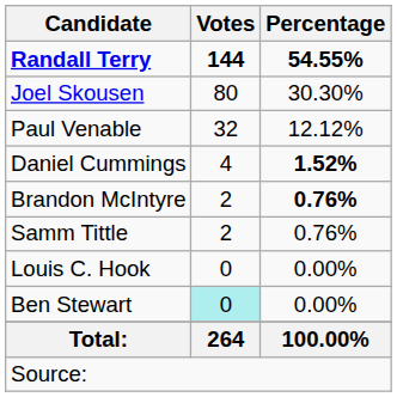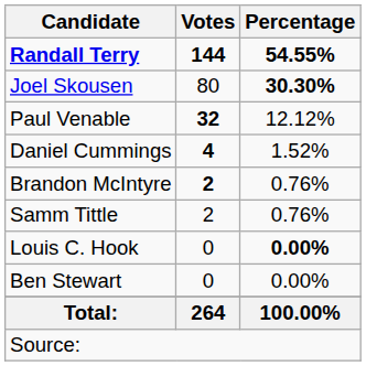Joel Skousen | Percentage: normal -> bold
Paul Venable | Votes: normal -> bold
Daniel Cummings | Votes: normal -> bold
Daniel Cummings | Percentage: bold -> normal
Brandon McIntyre | Votes: normal -> bold
Brandon McIntyre | Percentage: bold -> normal
Louis C. Hook | Percentage: normal -> bold
Ben Stewart | Votes: paleturquoise background -> no background
